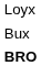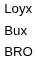row 3 | column 1: bold -> normal
